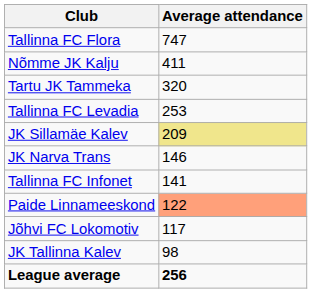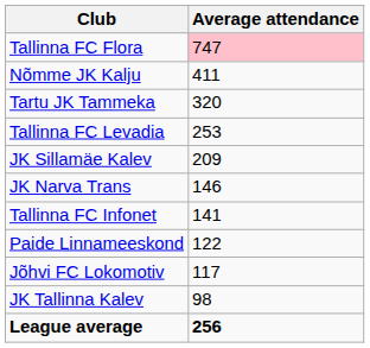Tallinna FC Flora | Average attendance: no background -> pink background
JK Sillamäe Kalev | Average attendance: khaki background -> no background
Paide Linnameeskond | Average attendance: lightsalmon background -> no background
